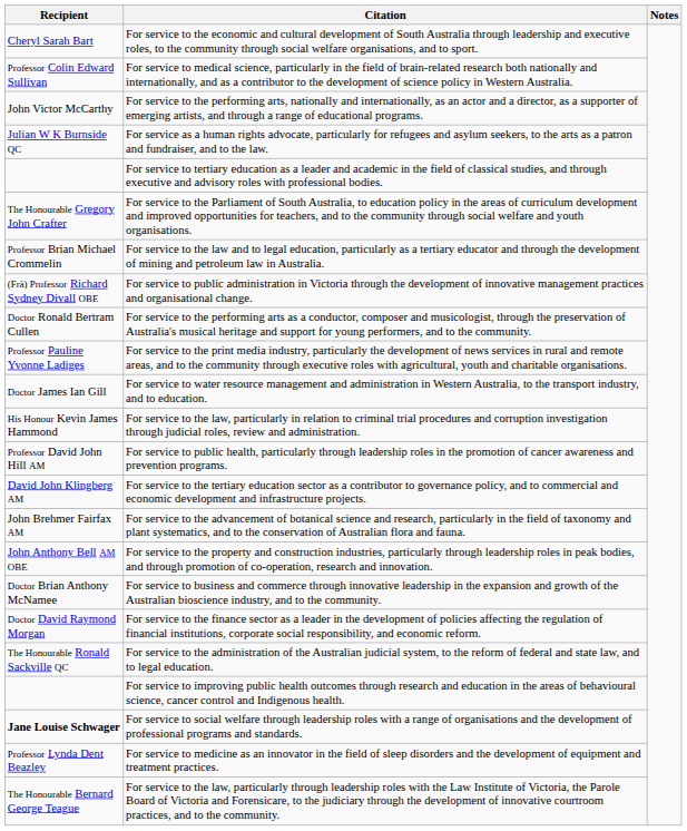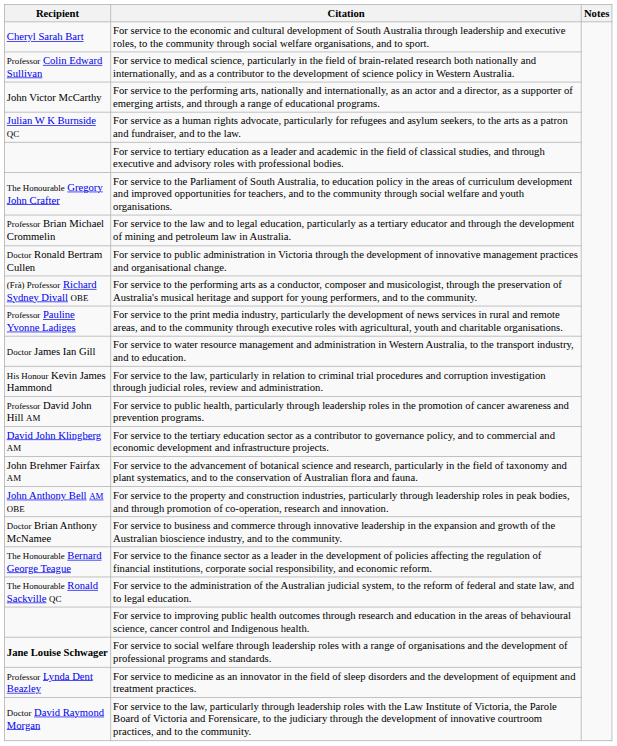row 9 | Recipient: (Frà) Professor Richard Sydney Divall OBE -> Doctor Ronald Bertram Cullen
row 10 | Recipient: Doctor Ronald Bertram Cullen -> (Frà) Professor Richard Sydney Divall OBE
row 19 | Recipient: Doctor David Raymond Morgan -> The Honourable Bernard George Teague
row 24 | Recipient: The Honourable Bernard George Teague -> Doctor David Raymond Morgan
